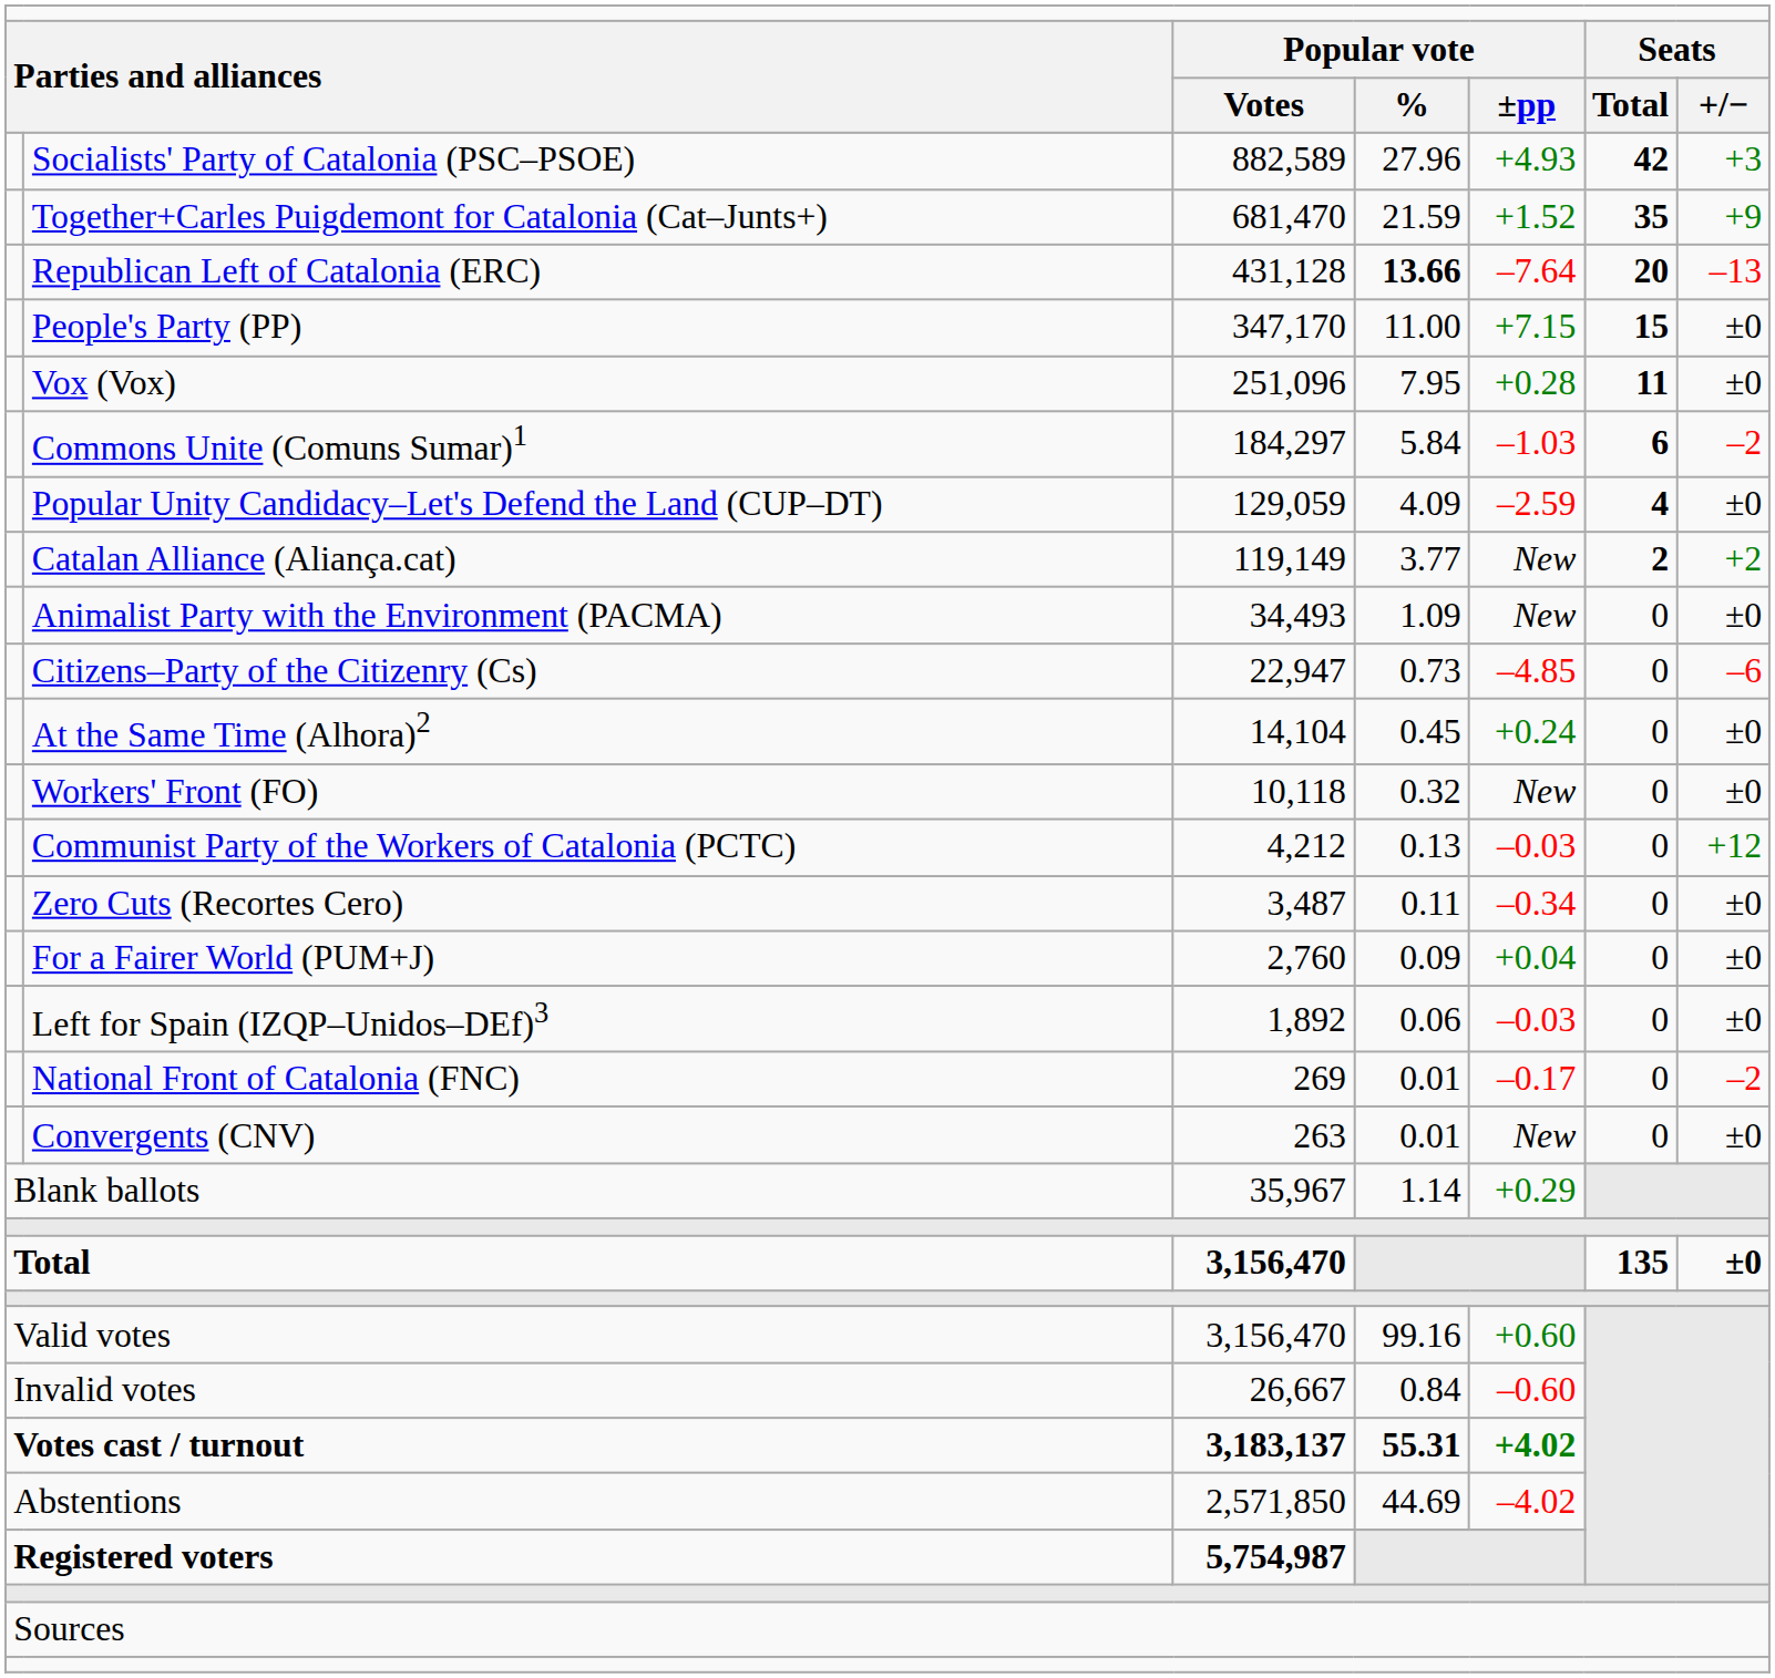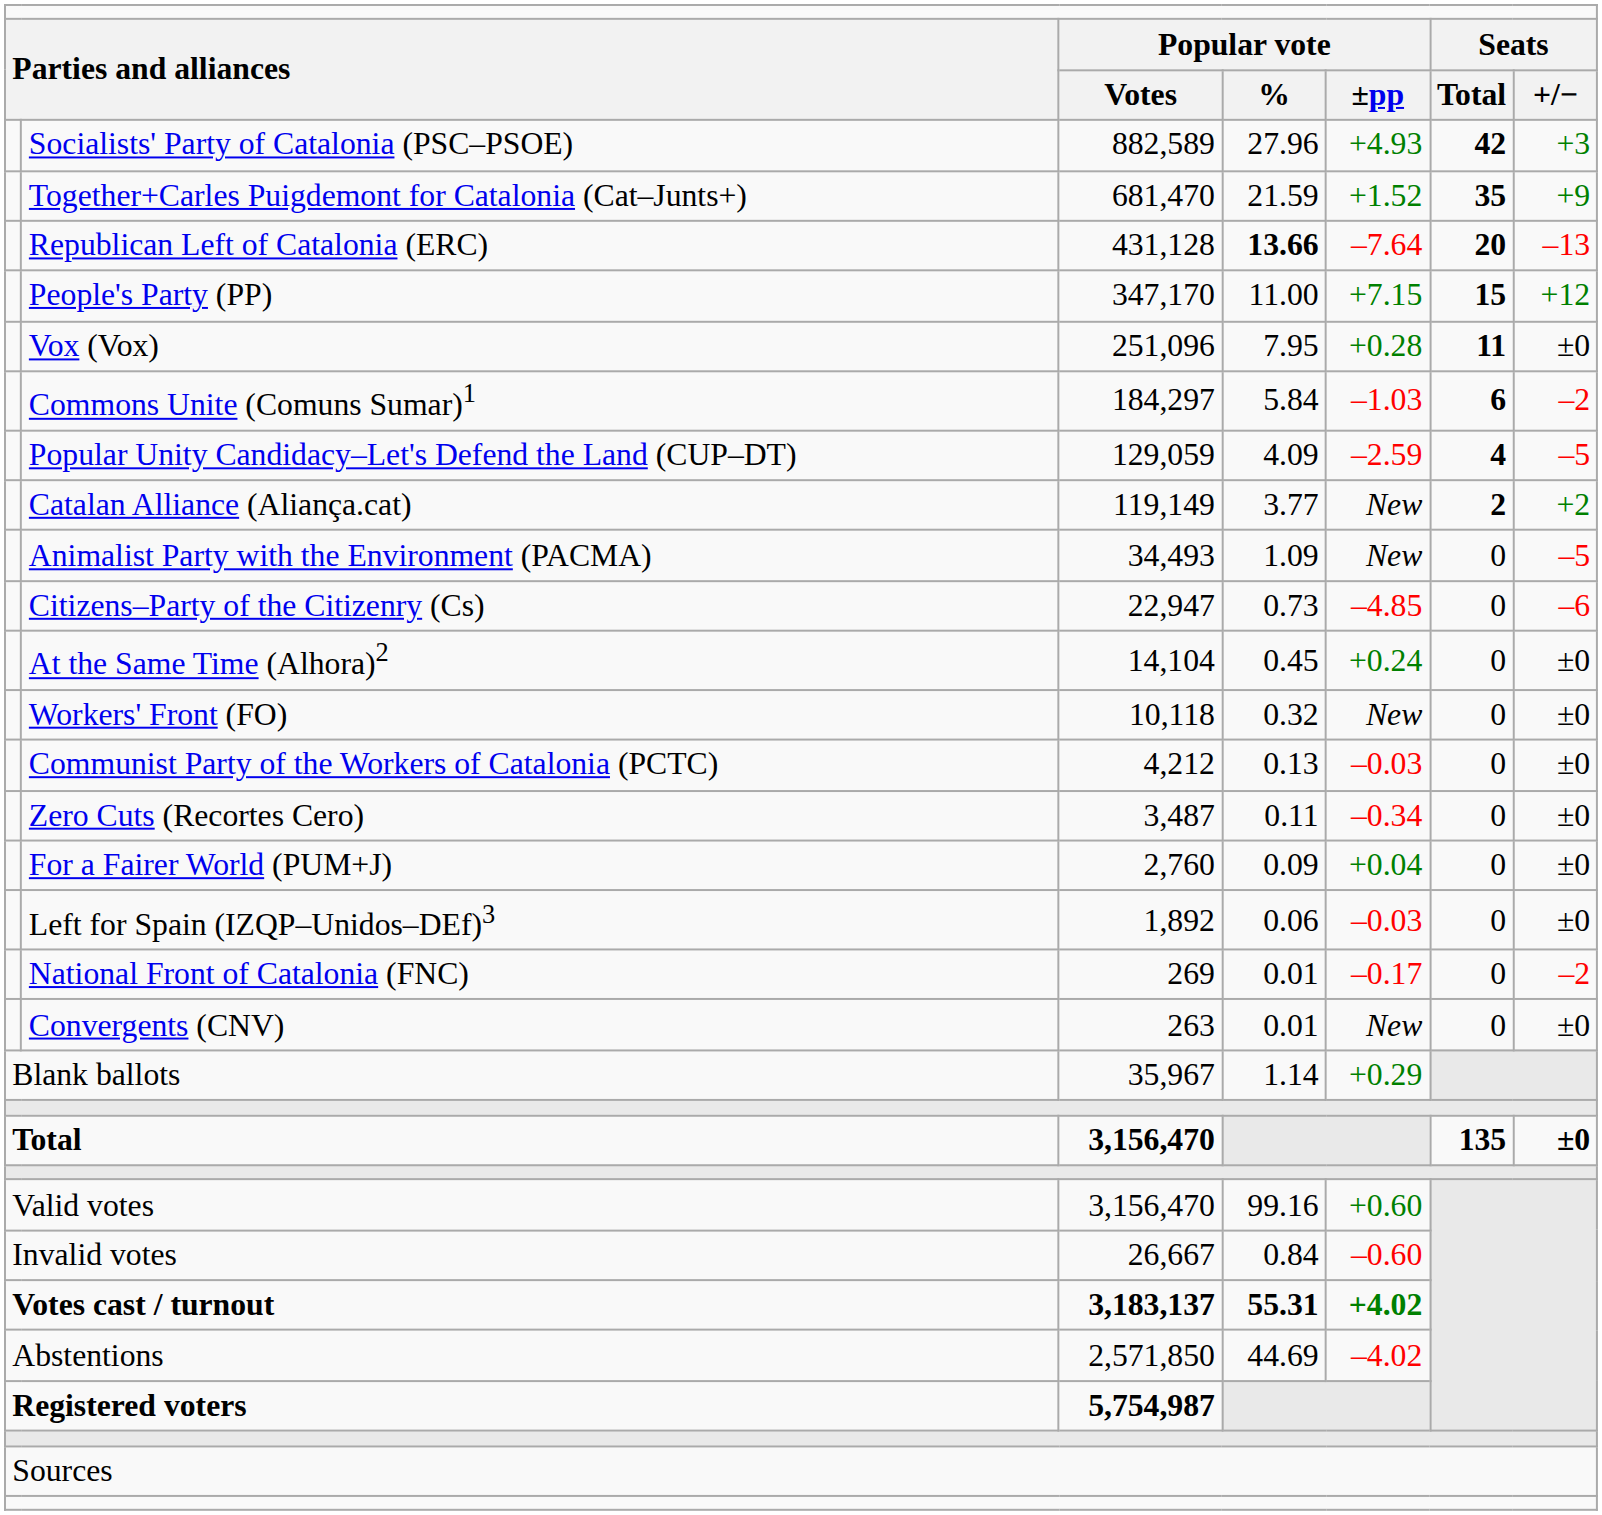People's Party (PP) | column 7: ±0 -> +12
Popular Unity Candidacy–Let's Defend the Land (CUP–DT) | column 7: ±0 -> –5
Animalist Party with the Environment (PACMA) | column 7: ±0 -> –5
Communist Party of the Workers of Catalonia (PCTC) | column 7: +12 -> ±0
